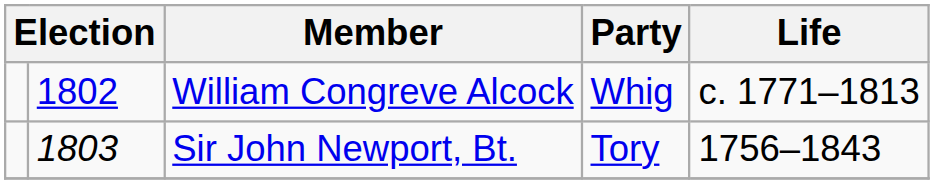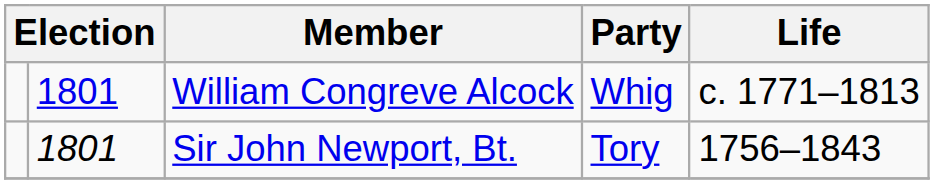William Congreve Alcock | column 2: 1802 -> 1801
Sir John Newport, Bt. | column 2: 1803 -> 1801
